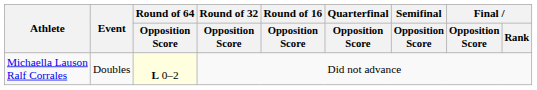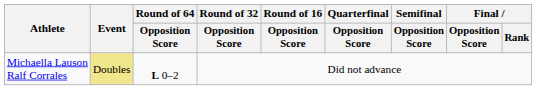Michaella Lauson Ralf Corrales | Event: no background -> khaki background
Michaella Lauson Ralf Corrales | Round of 64 / Opposition Score: lightyellow background -> no background
